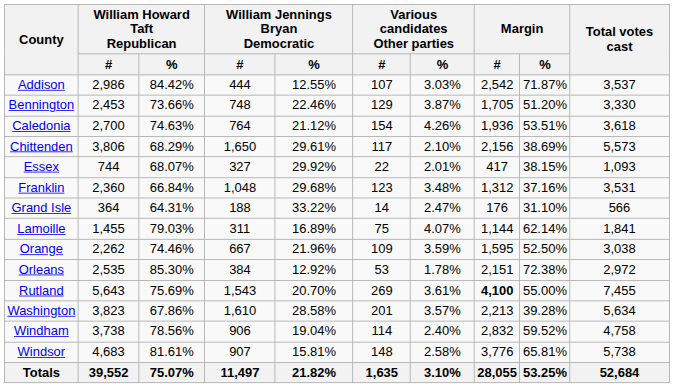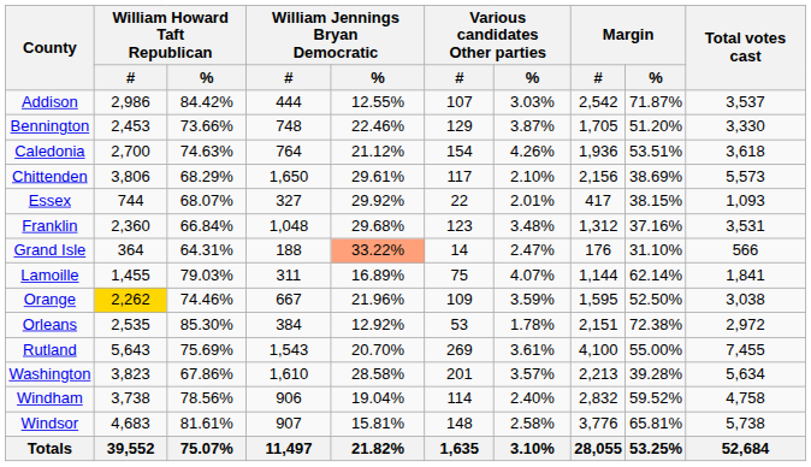Grand Isle | William Jennings Bryan Democratic / %: no background -> lightsalmon background
Orange | William Howard Taft Republican / #: no background -> gold background
Rutland | Margin / #: bold -> normal
